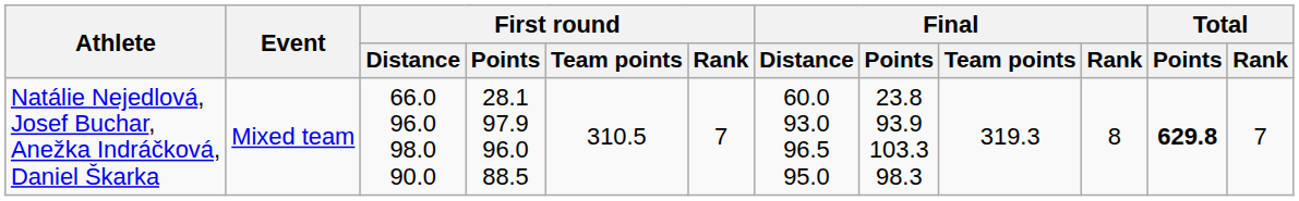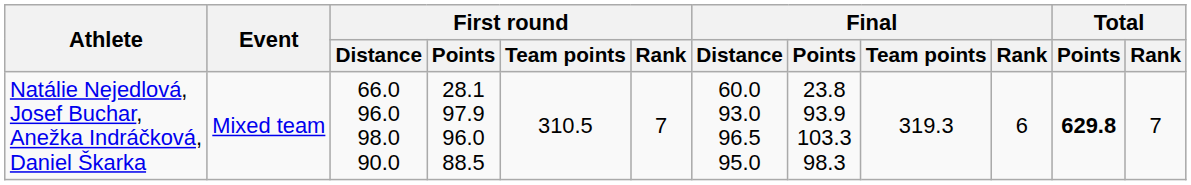row 3 | Final / Rank: 8 -> 6
